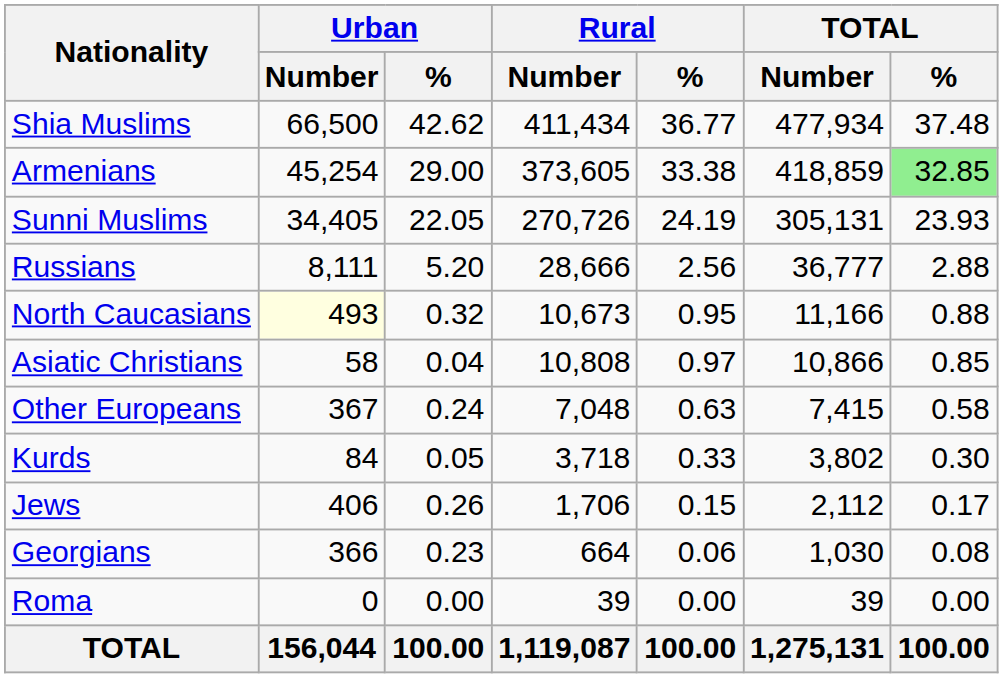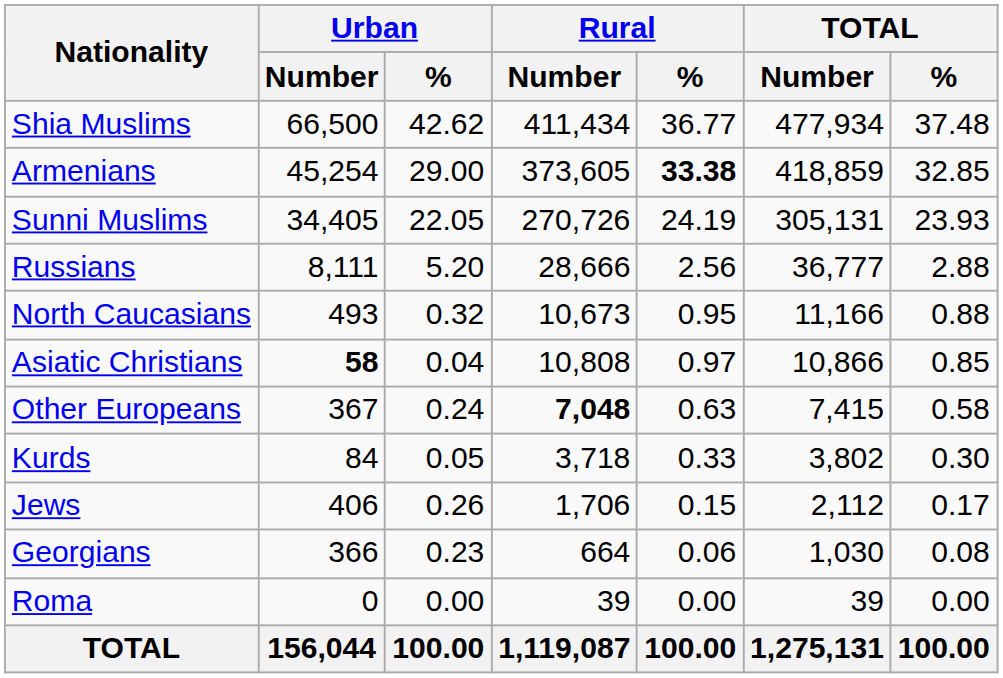Armenians | Rural / %: normal -> bold
Armenians | TOTAL / %: lightgreen background -> no background
North Caucasians | Urban / Number: lightyellow background -> no background
Asiatic Christians | Urban / Number: normal -> bold
Other Europeans | Rural / Number: normal -> bold
